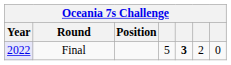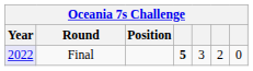Final | column 4: normal -> bold
Final | column 5: bold -> normal
